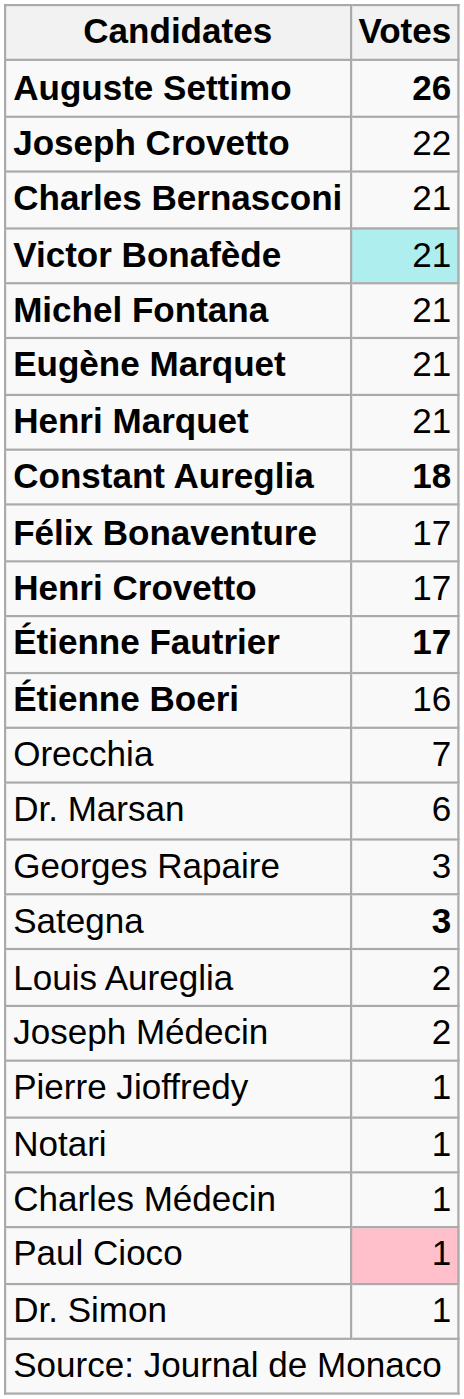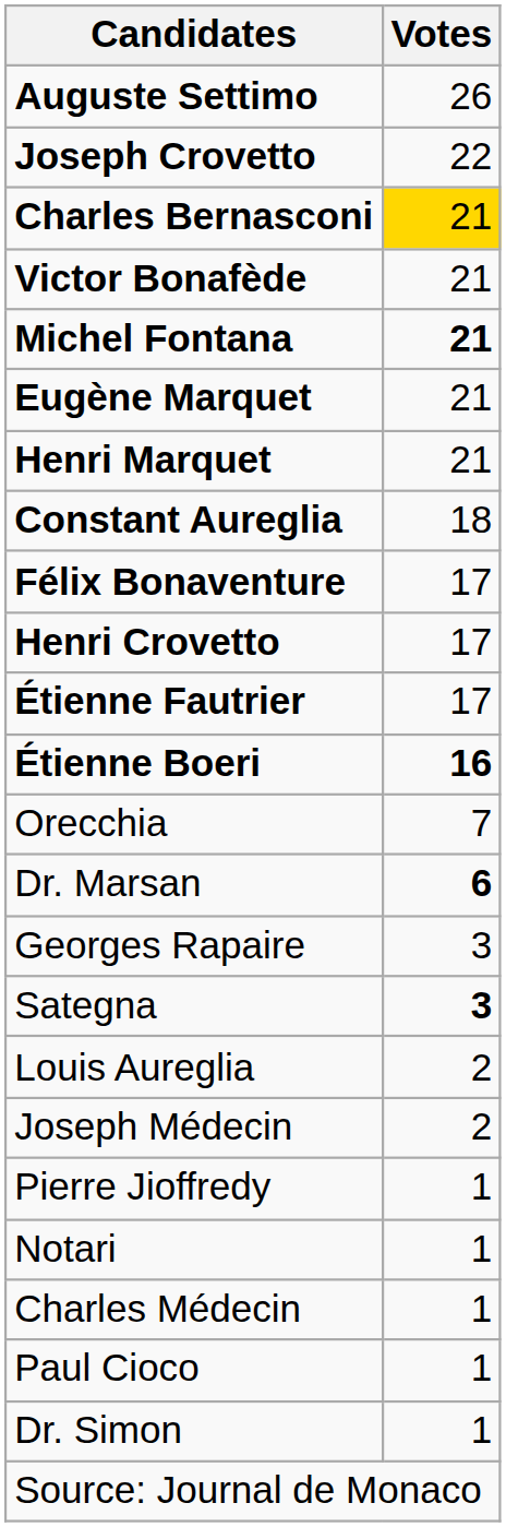Auguste Settimo | Votes: bold -> normal
Charles Bernasconi | Votes: no background -> gold background
Victor Bonafède | Votes: paleturquoise background -> no background
Michel Fontana | Votes: normal -> bold
Constant Aureglia | Votes: bold -> normal
Étienne Fautrier | Votes: bold -> normal
Étienne Boeri | Votes: normal -> bold
Dr. Marsan | Votes: normal -> bold
Paul Cioco | Votes: pink background -> no background
